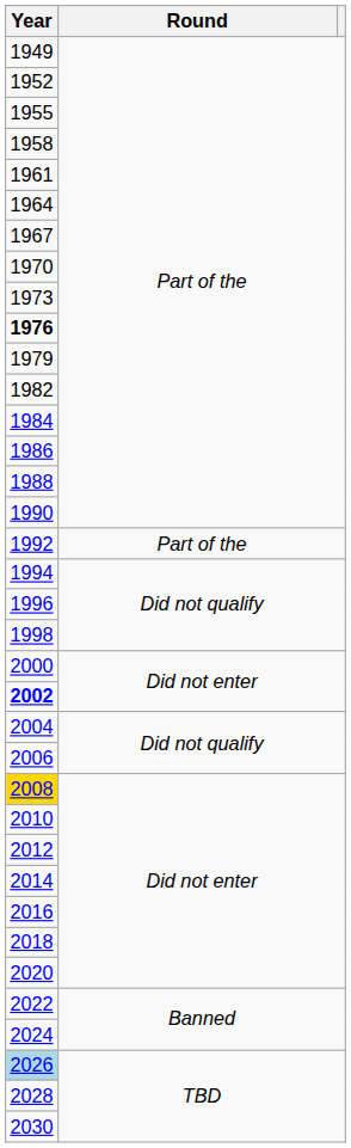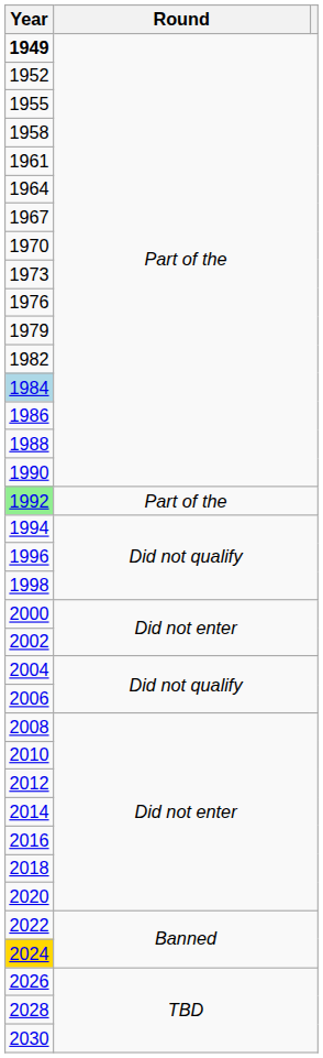1949 | Year: normal -> bold
1976 | Year: bold -> normal
1984 | Year: no background -> lightblue background
1992 | Year: no background -> lightgreen background
2002 | Year: bold -> normal
2008 | Year: gold background -> no background
2024 | Year: no background -> gold background
2026 | Year: lightblue background -> no background
